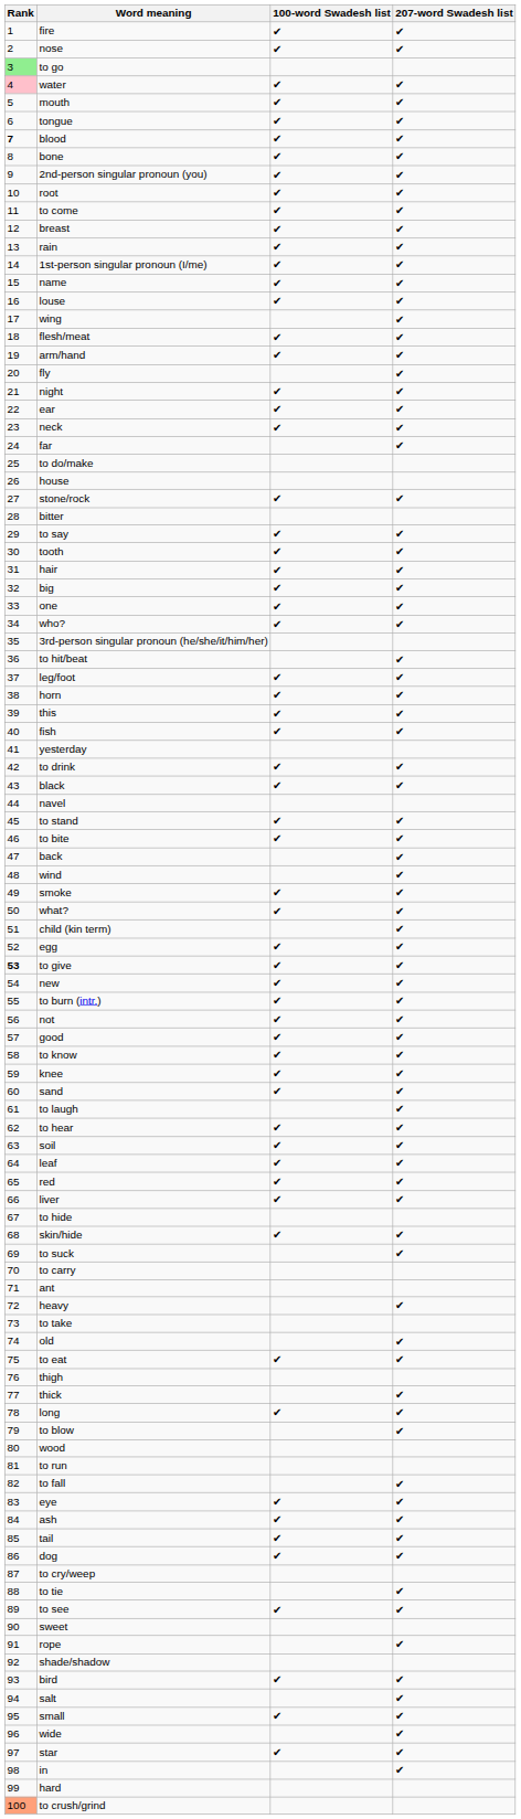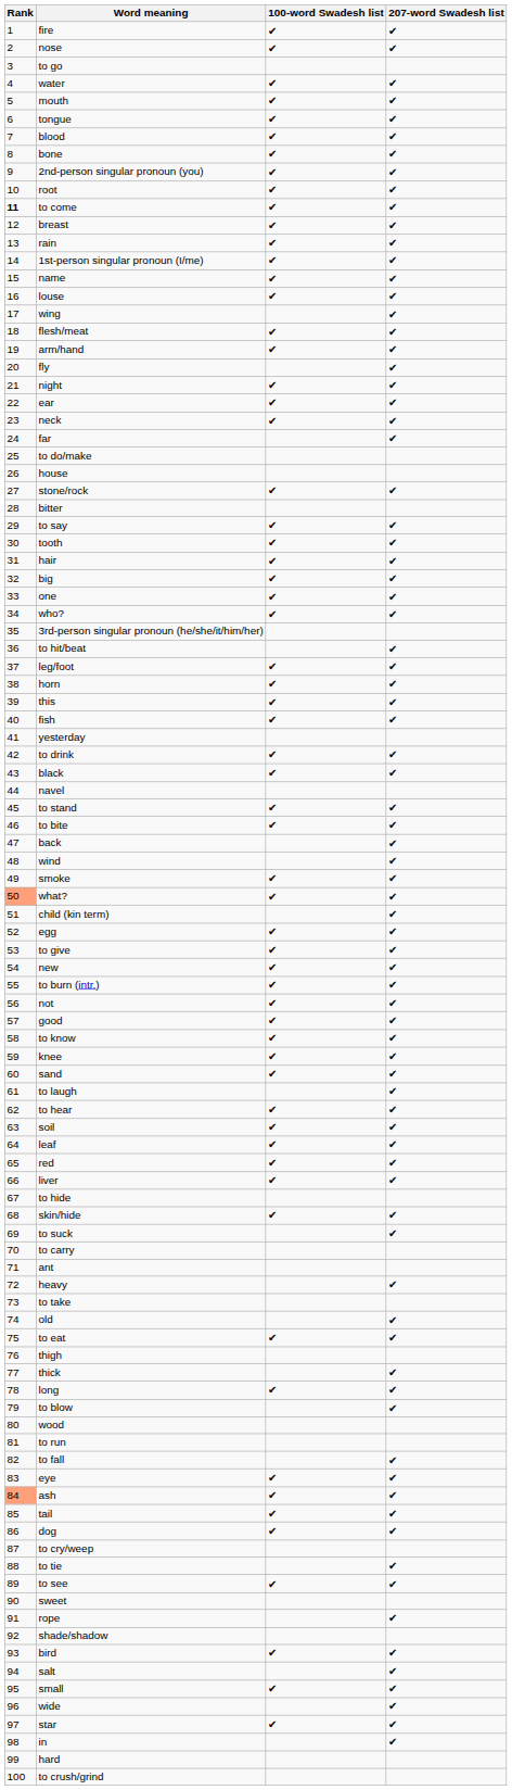to go | Rank: lightgreen background -> no background
water | Rank: pink background -> no background
blood | Rank: bold -> normal
to come | Rank: normal -> bold
what? | Rank: no background -> lightsalmon background
to give | Rank: bold -> normal
ash | Rank: no background -> lightsalmon background
to crush/grind | Rank: lightsalmon background -> no background
